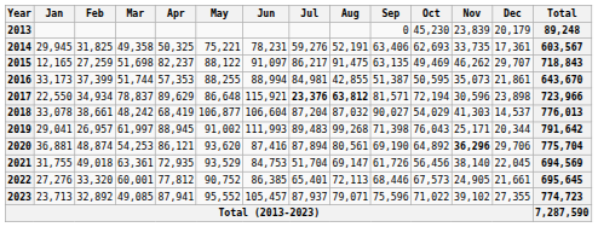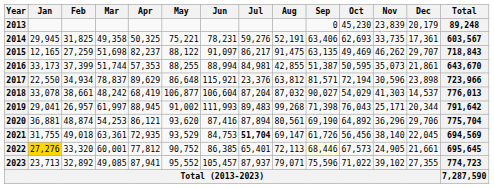2017 | Jul: bold -> normal
2017 | Aug: bold -> normal
2020 | Nov: bold -> normal
2021 | Jul: normal -> bold
2022 | Jan: no background -> gold background
2022 | Sep: no background -> lightyellow background
